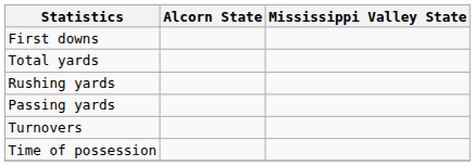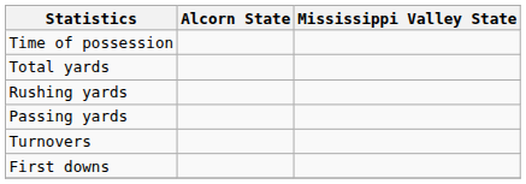rows swapped: First downs <-> Time of possession
